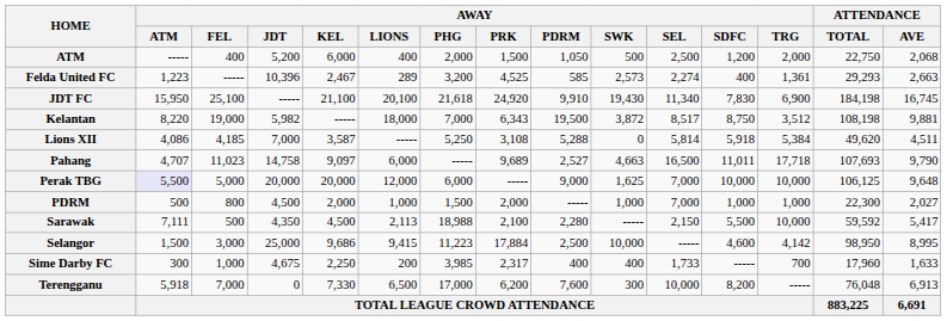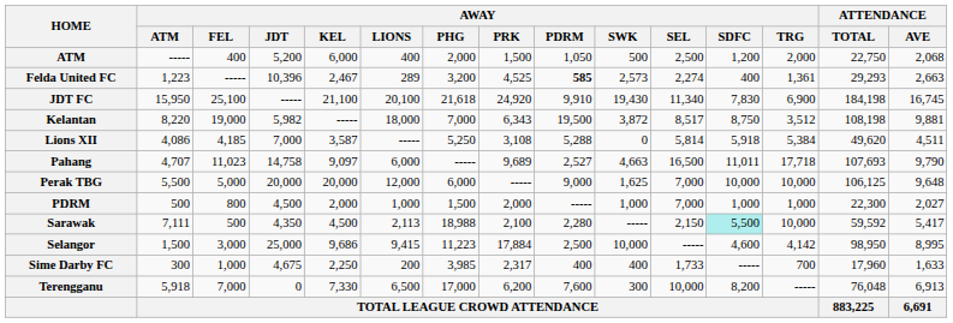Felda United FC | AWAY / PDRM: normal -> bold
Perak TBG | AWAY / ATM: lavender background -> no background
Sarawak | AWAY / SDFC: no background -> paleturquoise background
